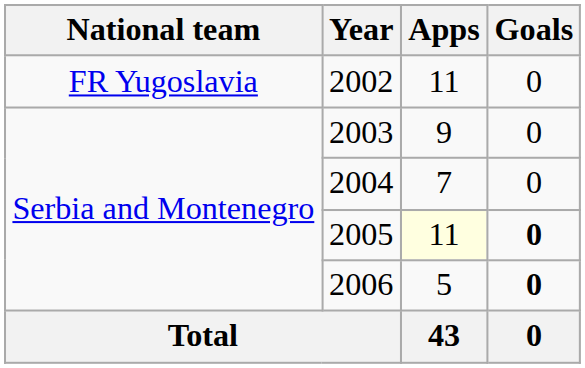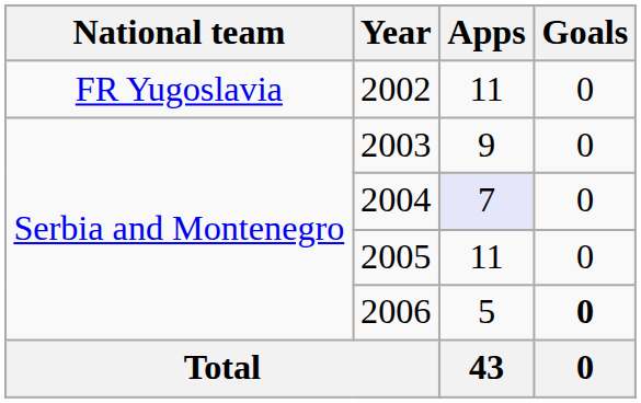2004 | Apps: no background -> lavender background
2005 | Apps: lightyellow background -> no background
2005 | Goals: bold -> normal
